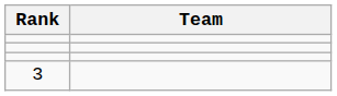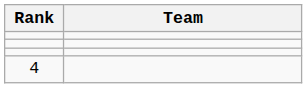row 5 | Rank: 3 -> 4
